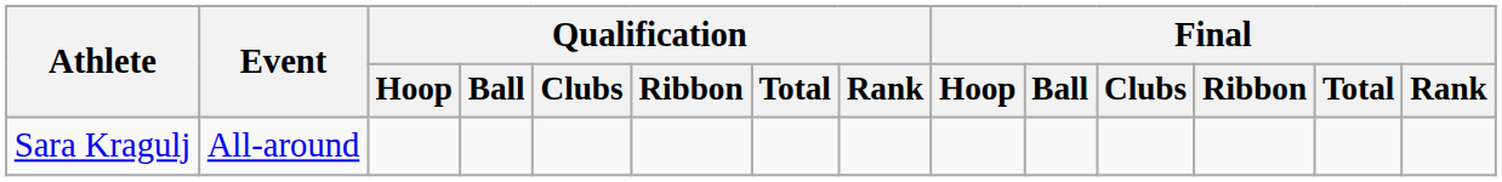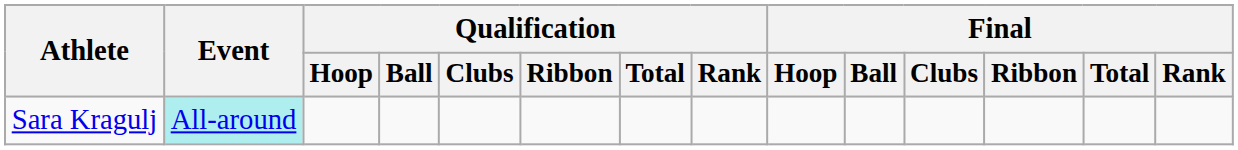row 3 | Event: no background -> paleturquoise background
